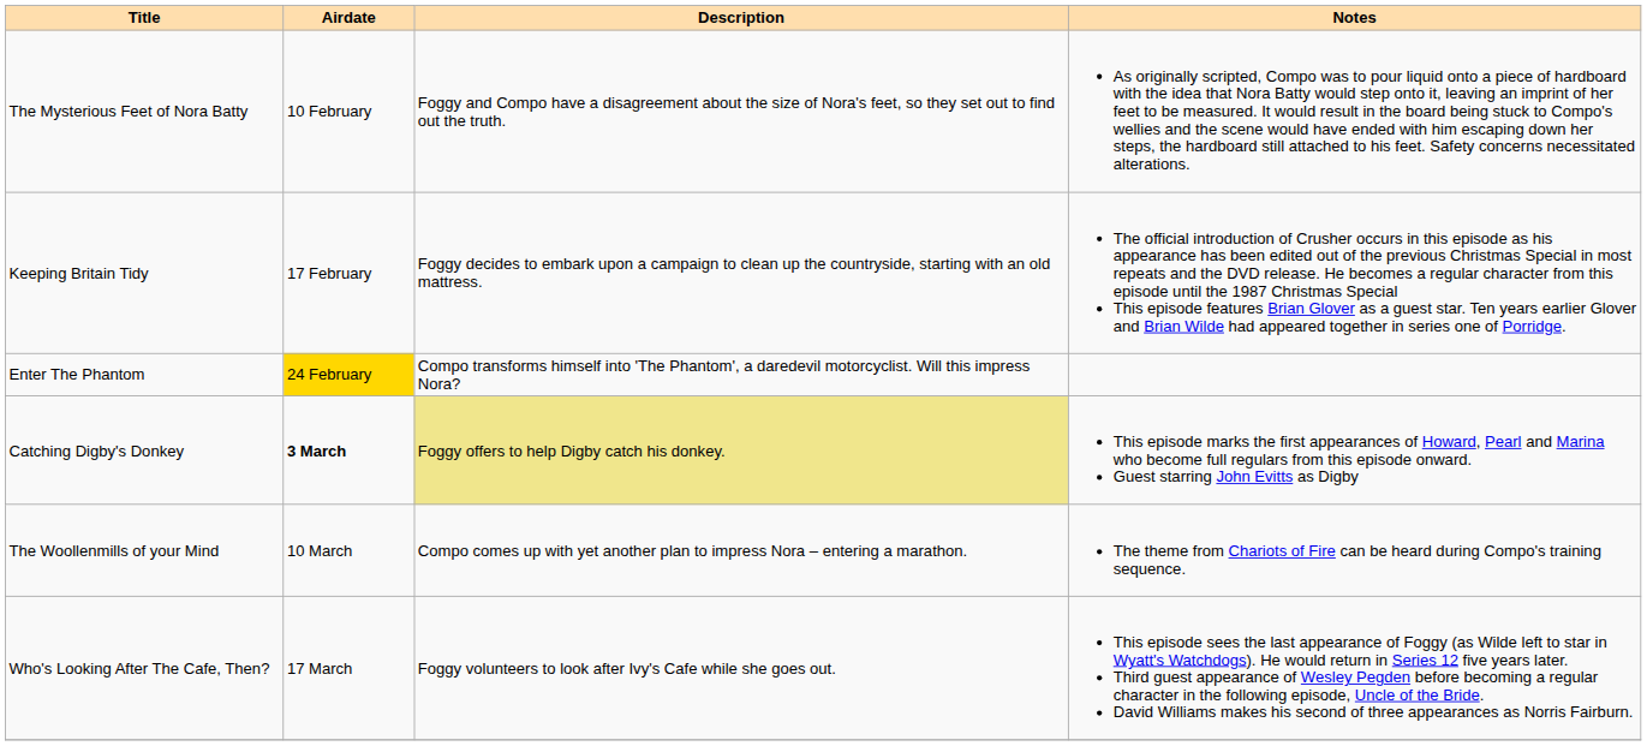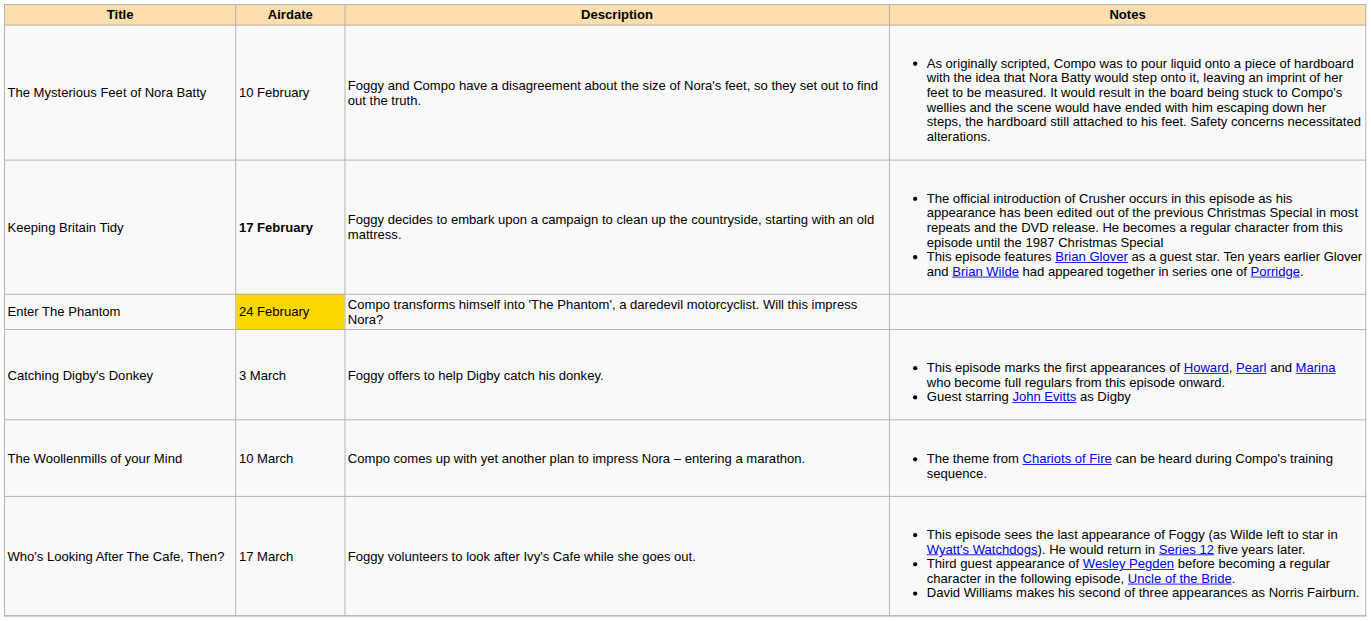Keeping Britain Tidy | Airdate: normal -> bold
Catching Digby's Donkey | Airdate: bold -> normal
Catching Digby's Donkey | Description: khaki background -> no background
